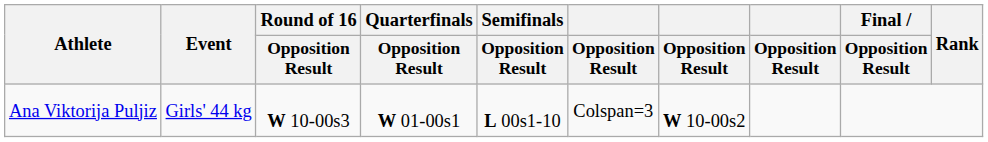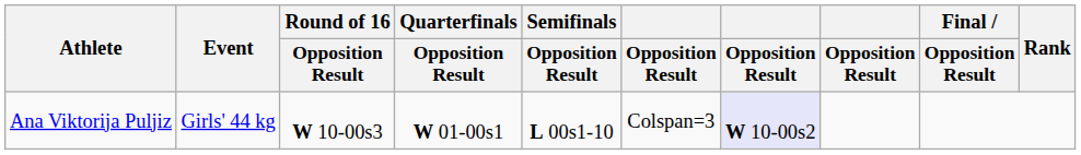Ana Viktorija Puljiz | column 7: no background -> lavender background
